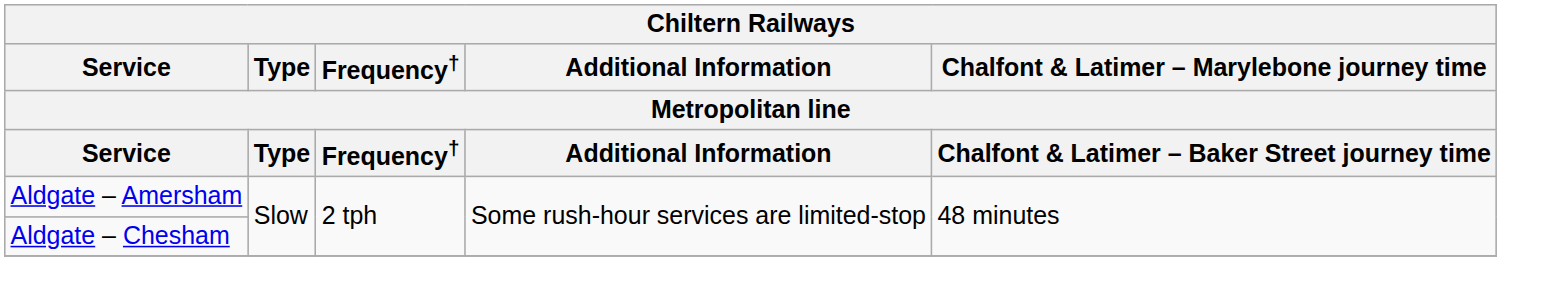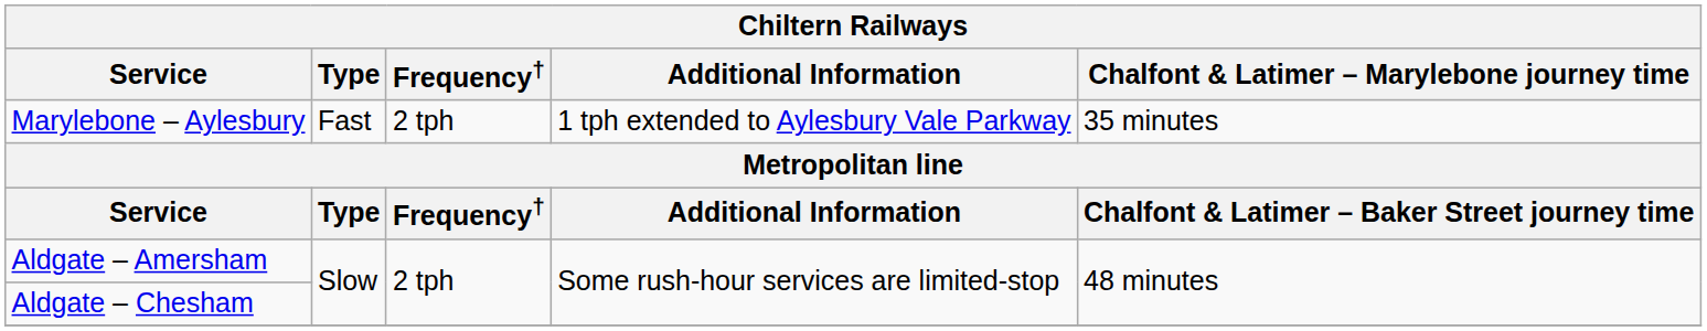+ row: Marylebone – Aylesbury | Fast | 2 tph | 1 tph extended to Aylesbury Vale Parkway | 35 minutes
